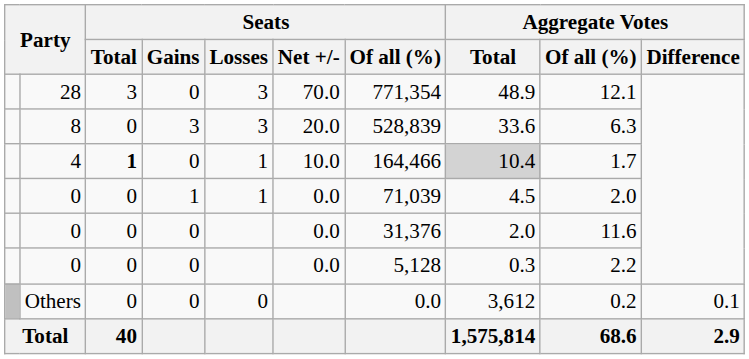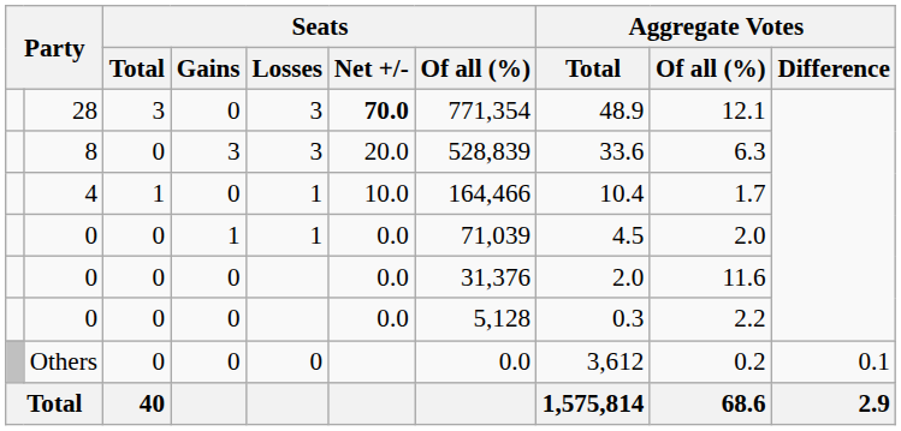28 | Seats / Net +/-: normal -> bold
4 | Seats / Total: bold -> normal
4 | Aggregate Votes / Total: lightgrey background -> no background
